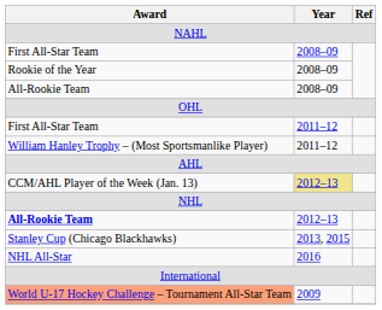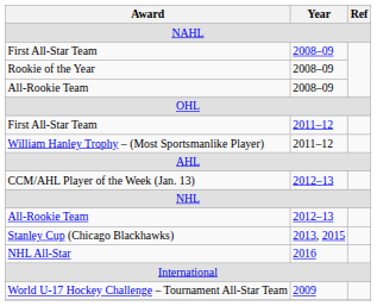CCM/AHL Player of the Week (Jan. 13) | Year: khaki background -> no background
All-Rookie Team / 2012–13 | Award: bold -> normal
World U-17 Hockey Challenge – Tournament All-Star Team | Award: lightsalmon background -> no background
